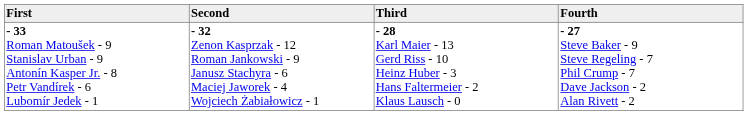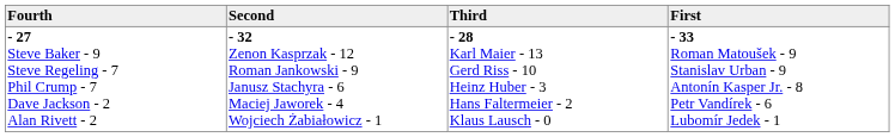columns swapped: First <-> Fourth
